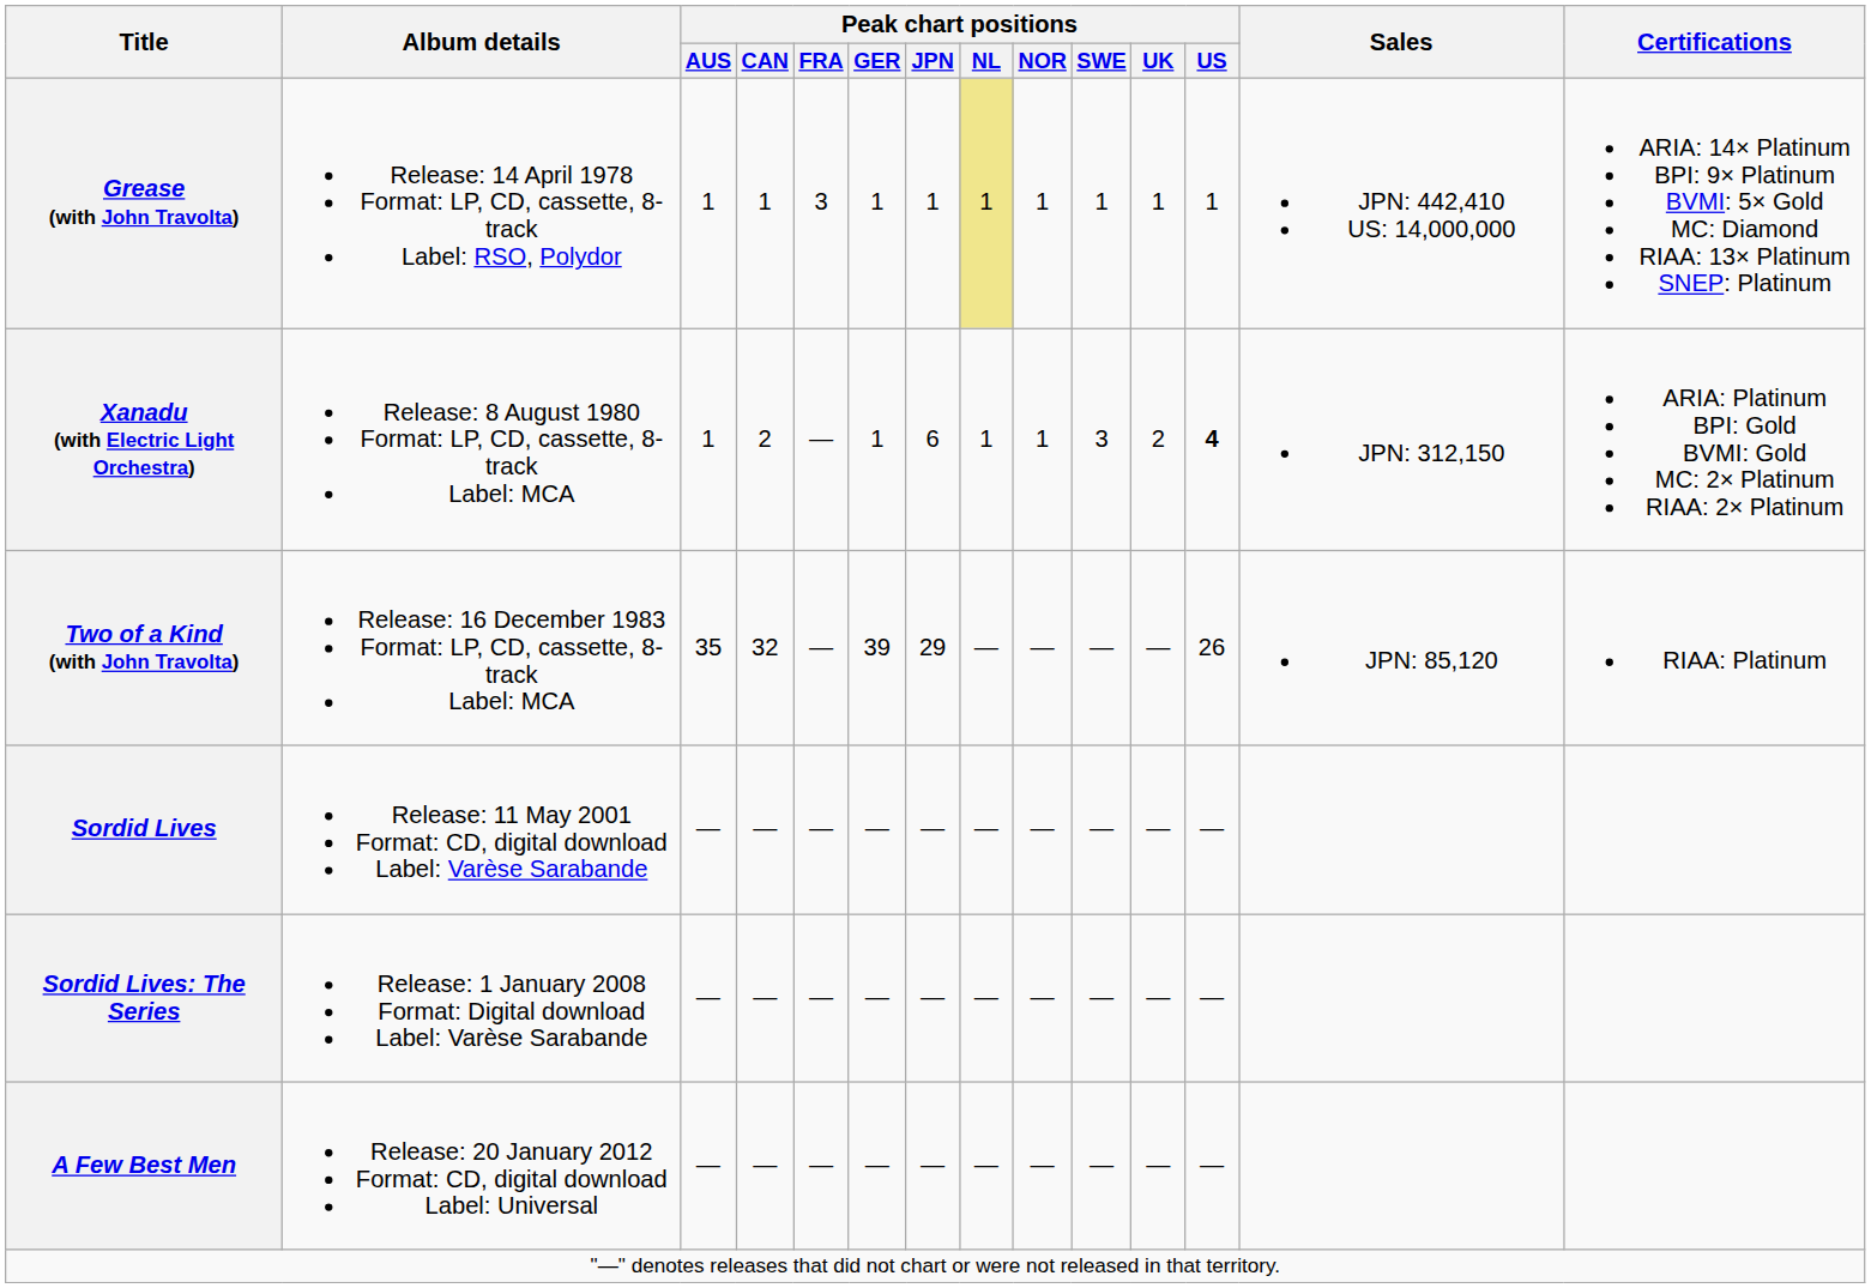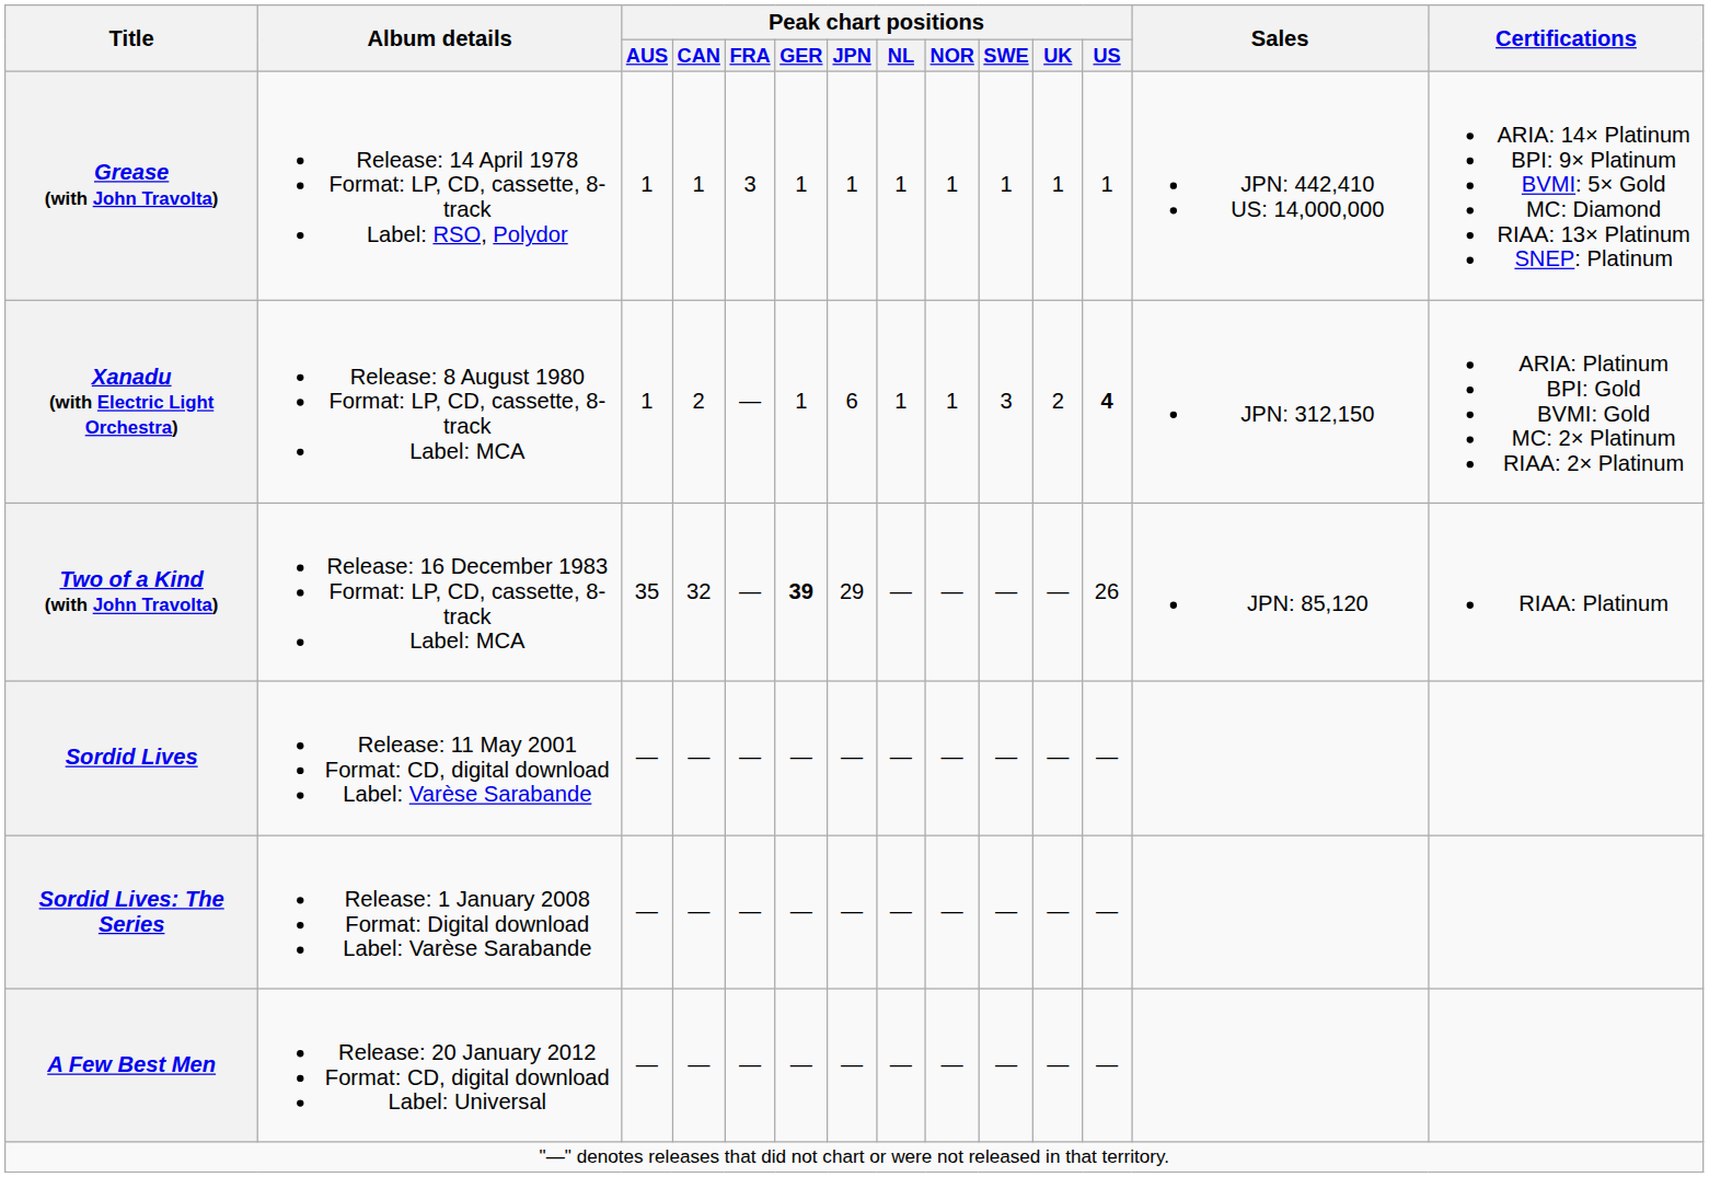Grease (with John Travolta) | Peak chart positions / NL: khaki background -> no background
Two of a Kind (with John Travolta) | Peak chart positions / GER: normal -> bold
